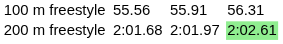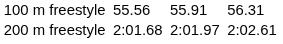200 m freestyle | column 4: lightgreen background -> no background
